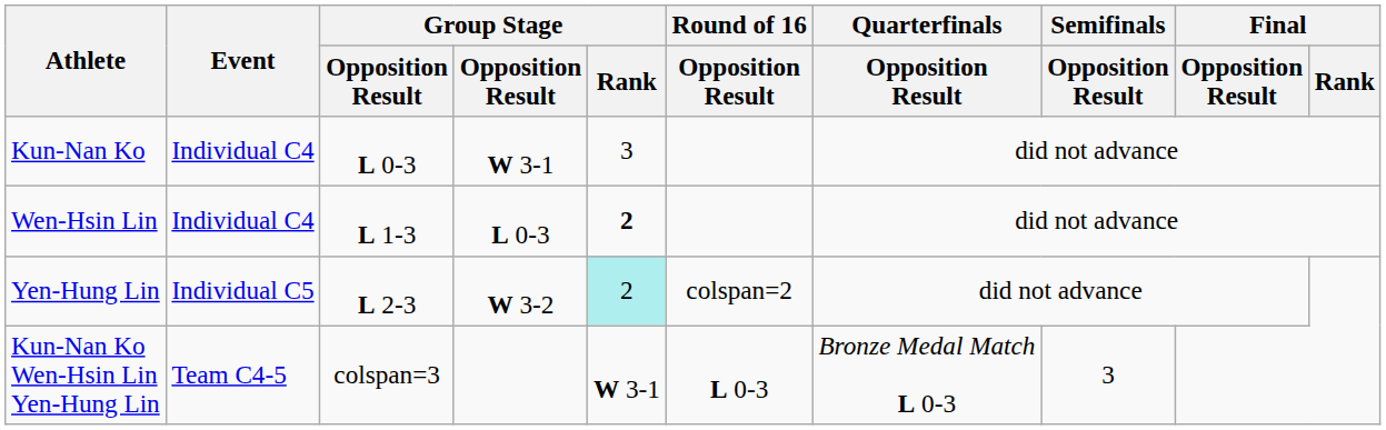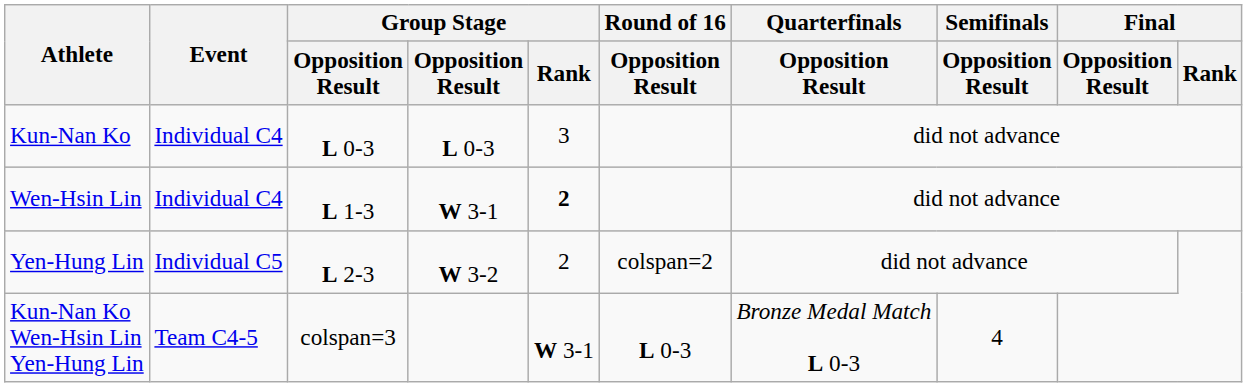Kun-Nan Ko | column 4: W 3-1 -> L 0-3
Wen-Hsin Lin | column 4: L 0-3 -> W 3-1
Yen-Hung Lin | Group Stage / Rank: paleturquoise background -> no background
Kun-Nan Ko Wen-Hsin Lin Yen-Hung Lin | Semifinals / Opposition Result: 3 -> 4
